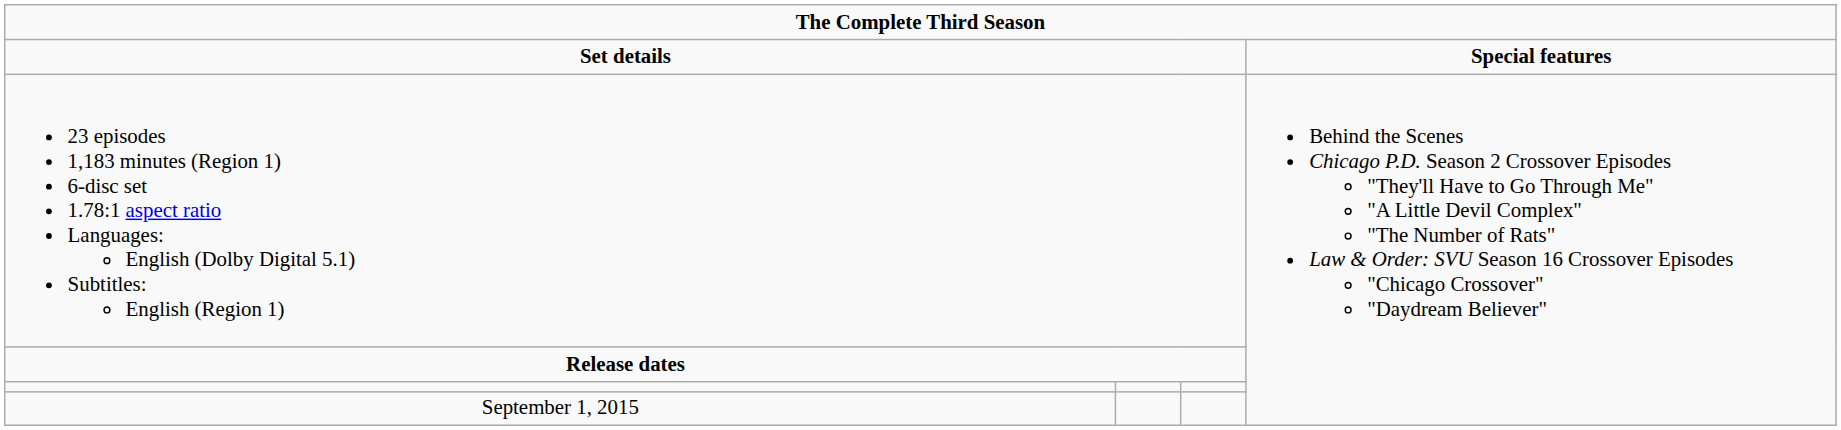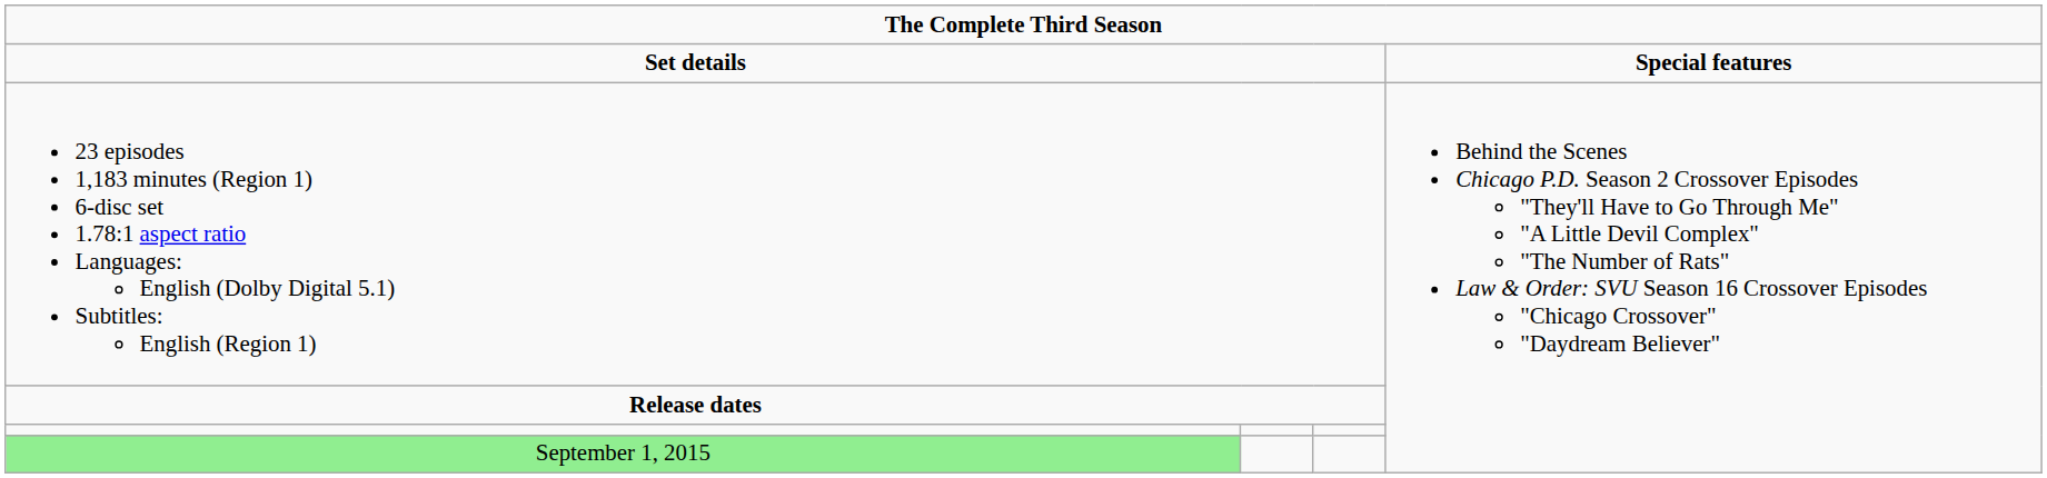September 1, 2015 | column 1: no background -> lightgreen background
